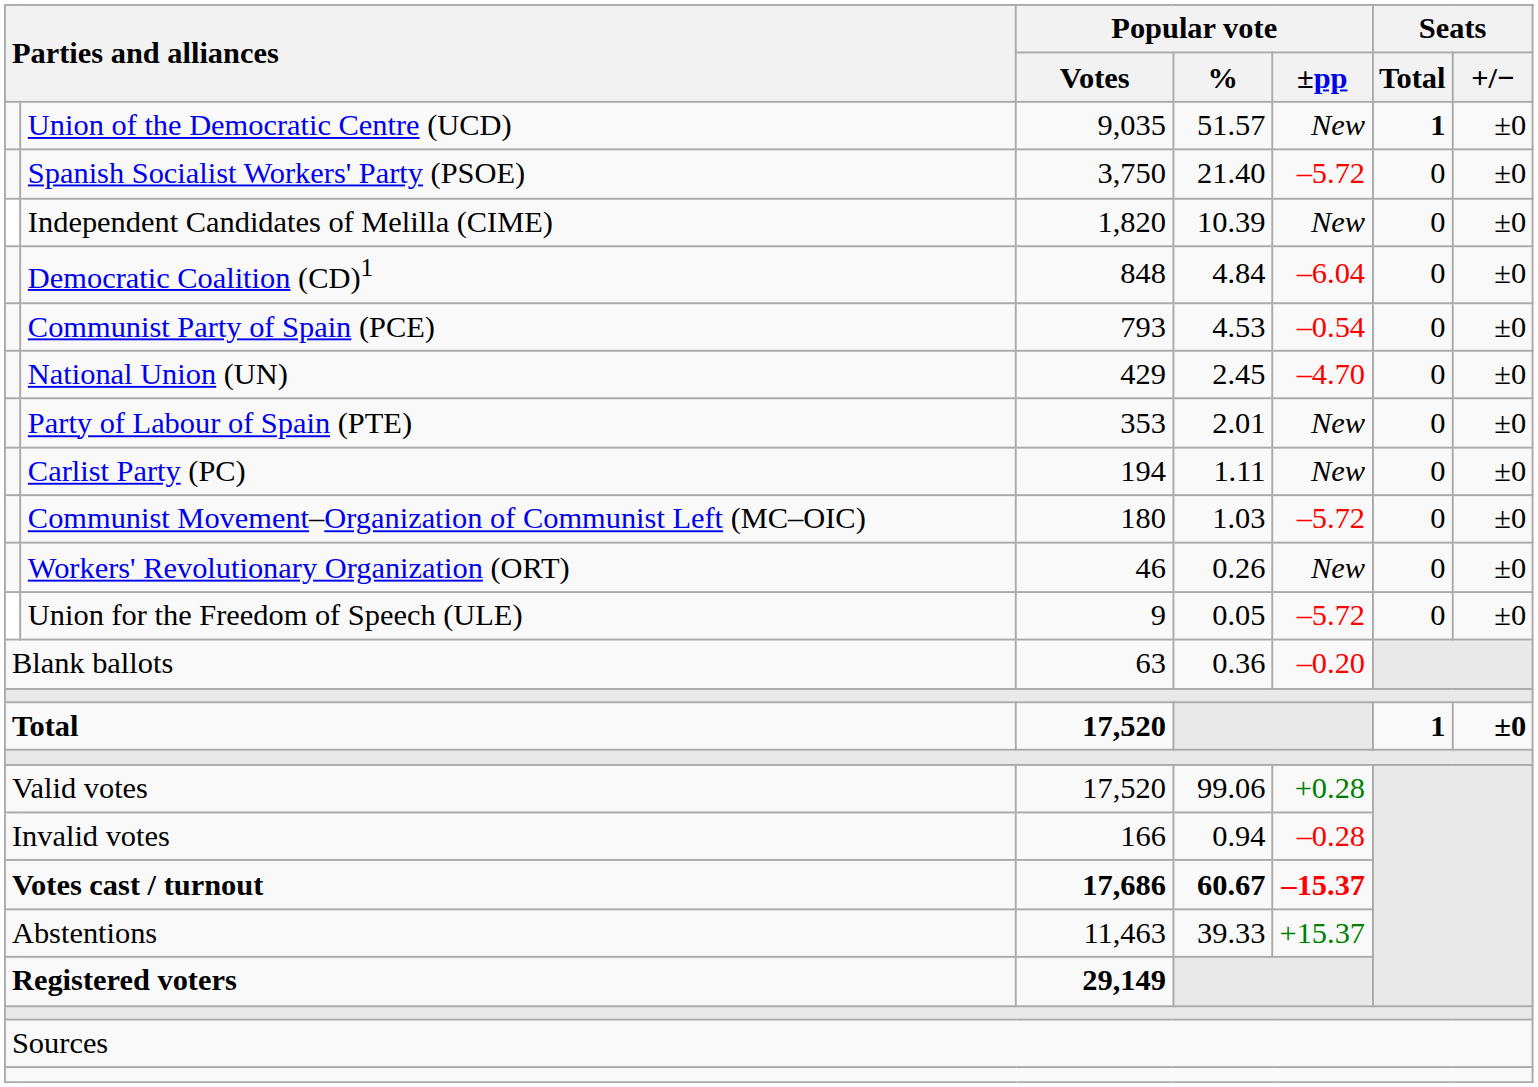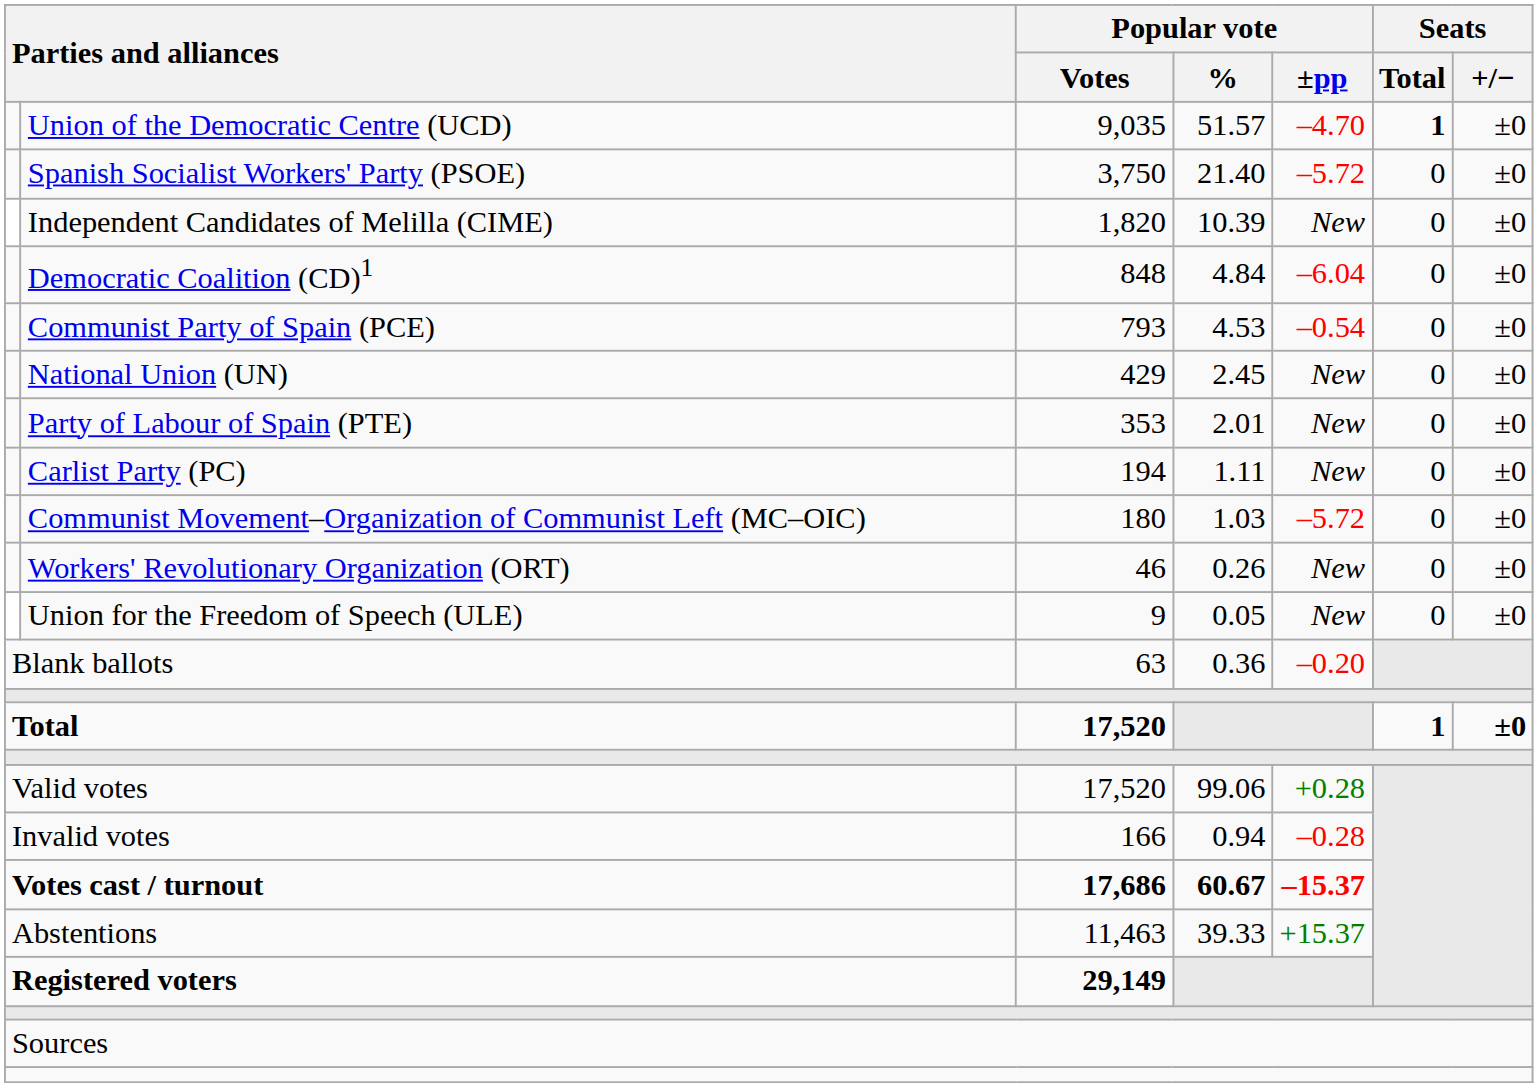Union of the Democratic Centre (UCD) | Popular vote / ±pp: New -> –4.70
National Union (UN) | Popular vote / ±pp: –4.70 -> New
Union for the Freedom of Speech (ULE) | Popular vote / ±pp: –5.72 -> New
